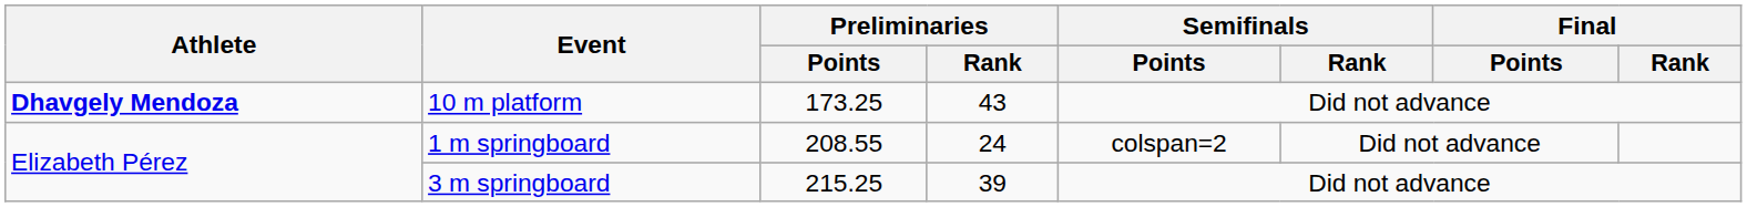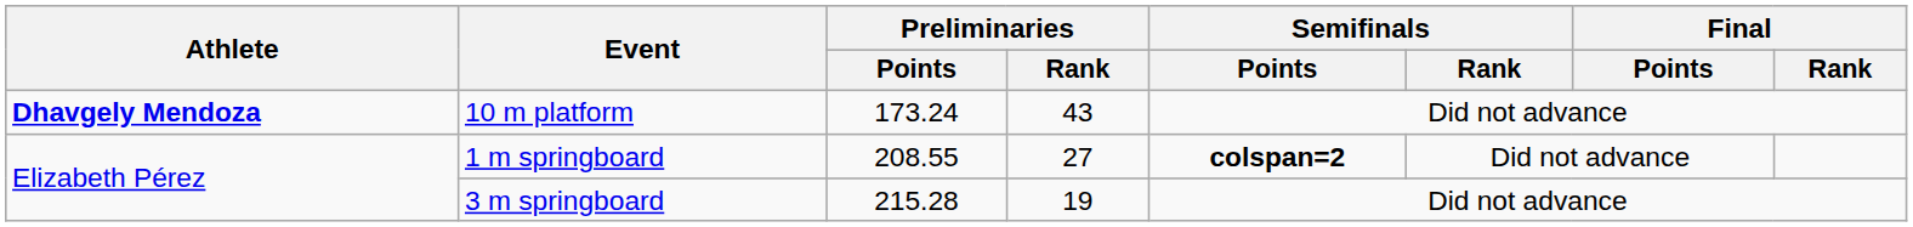10 m platform | Preliminaries / Points: 173.25 -> 173.24
1 m springboard | Preliminaries / Rank: 24 -> 27
1 m springboard | Semifinals / Points: normal -> bold
3 m springboard | Preliminaries / Points: 215.25 -> 215.28
3 m springboard | Preliminaries / Rank: 39 -> 19
